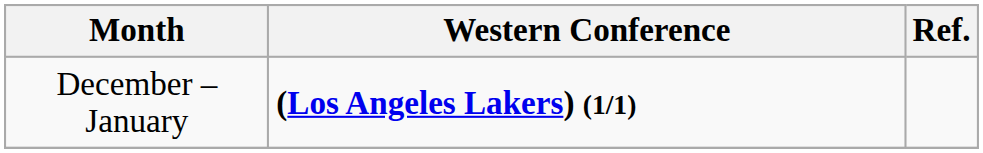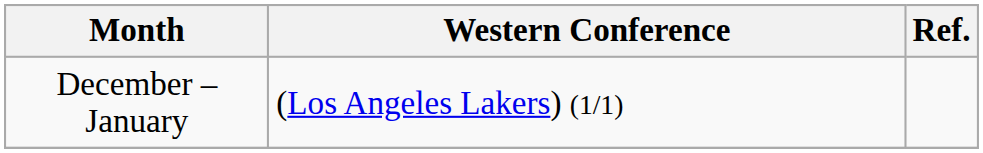December – January | Western Conference: bold -> normal
